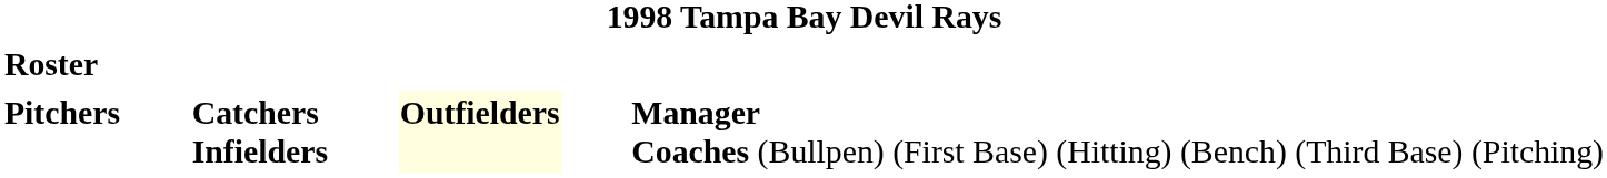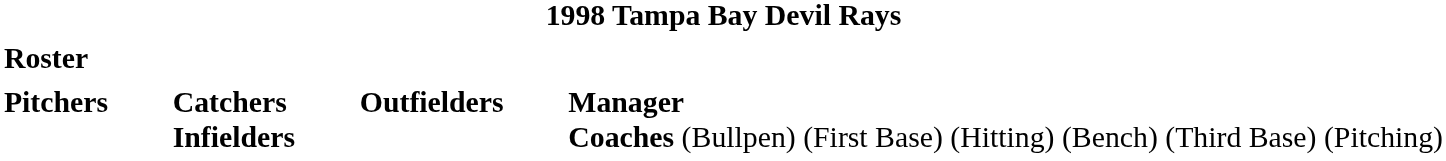Pitchers | column 3: lightyellow background -> no background
